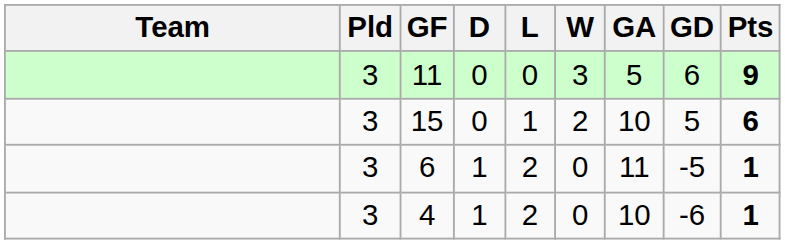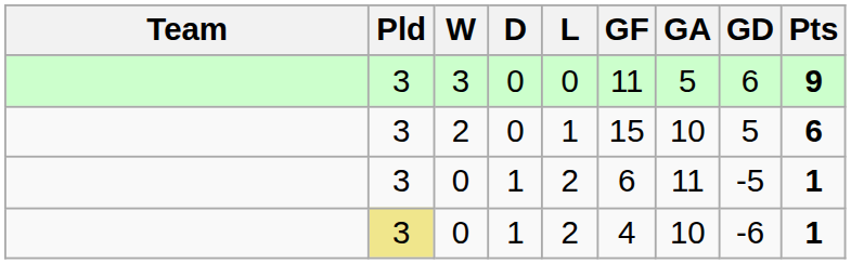columns swapped: W <-> GF
row 5 | Pld: no background -> khaki background
